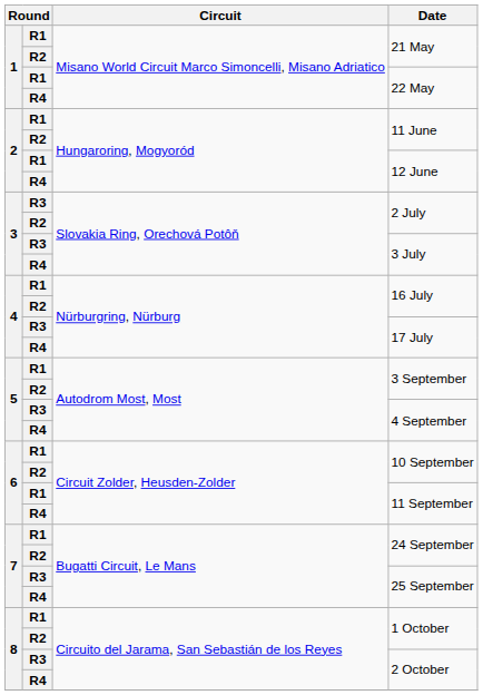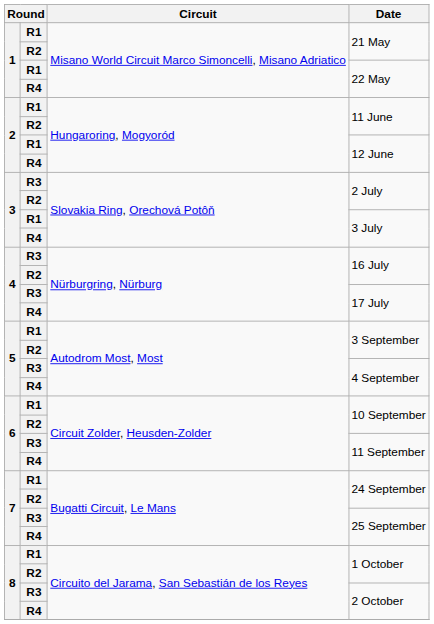row 12 | column 2: R3 -> R1
row 14 | column 2: R1 -> R3
row 24 | column 2: R1 -> R3
